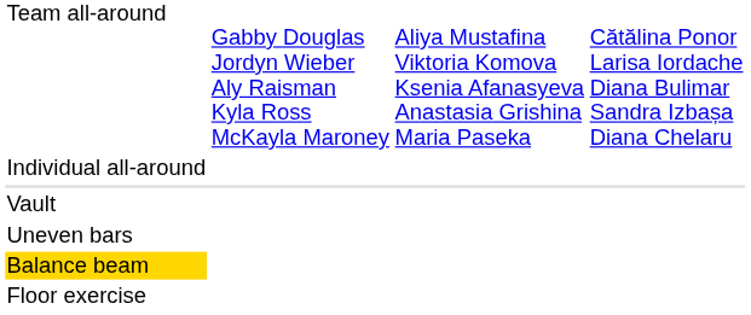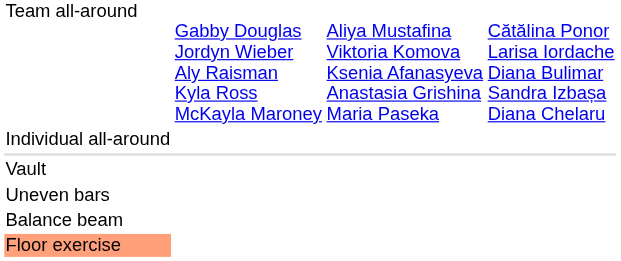Balance beam | column 1: gold background -> no background
Floor exercise | column 1: no background -> lightsalmon background
